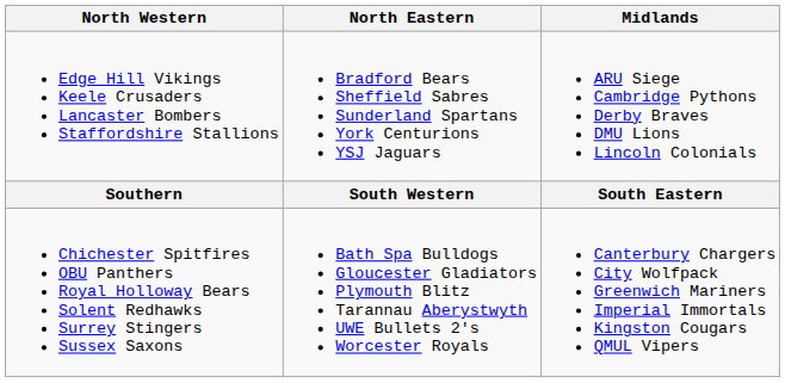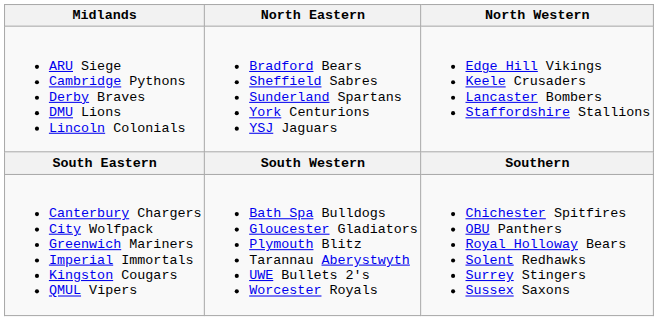columns swapped: North Western <-> Midlands
